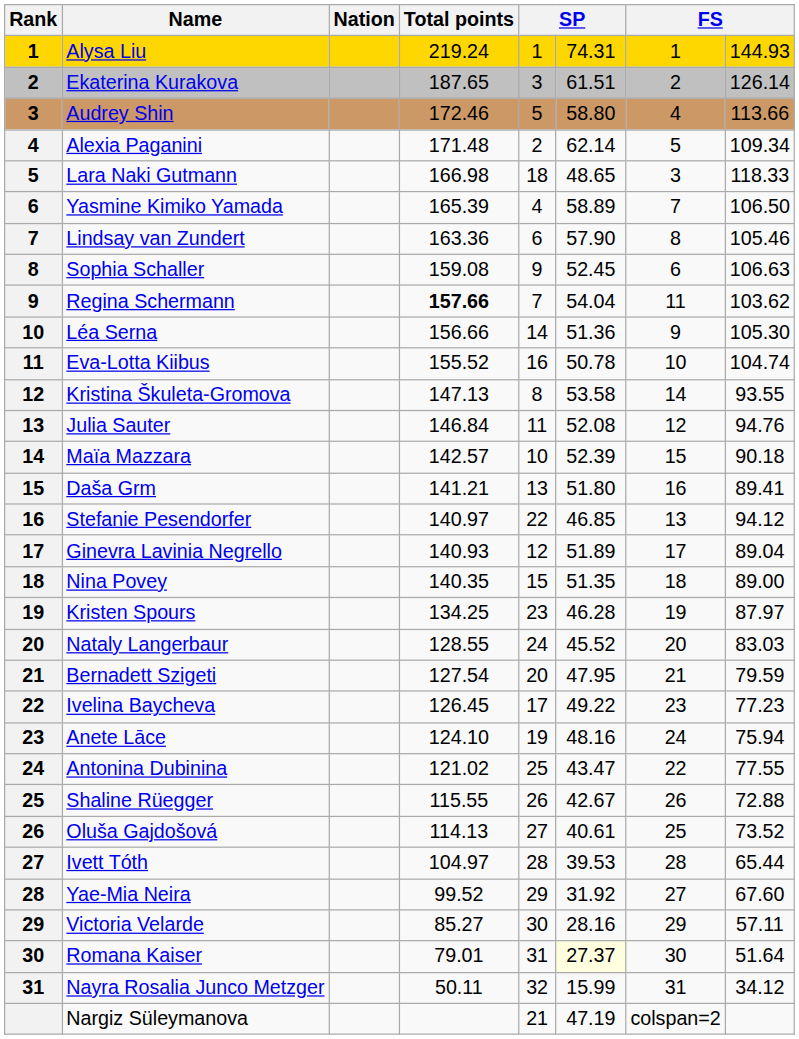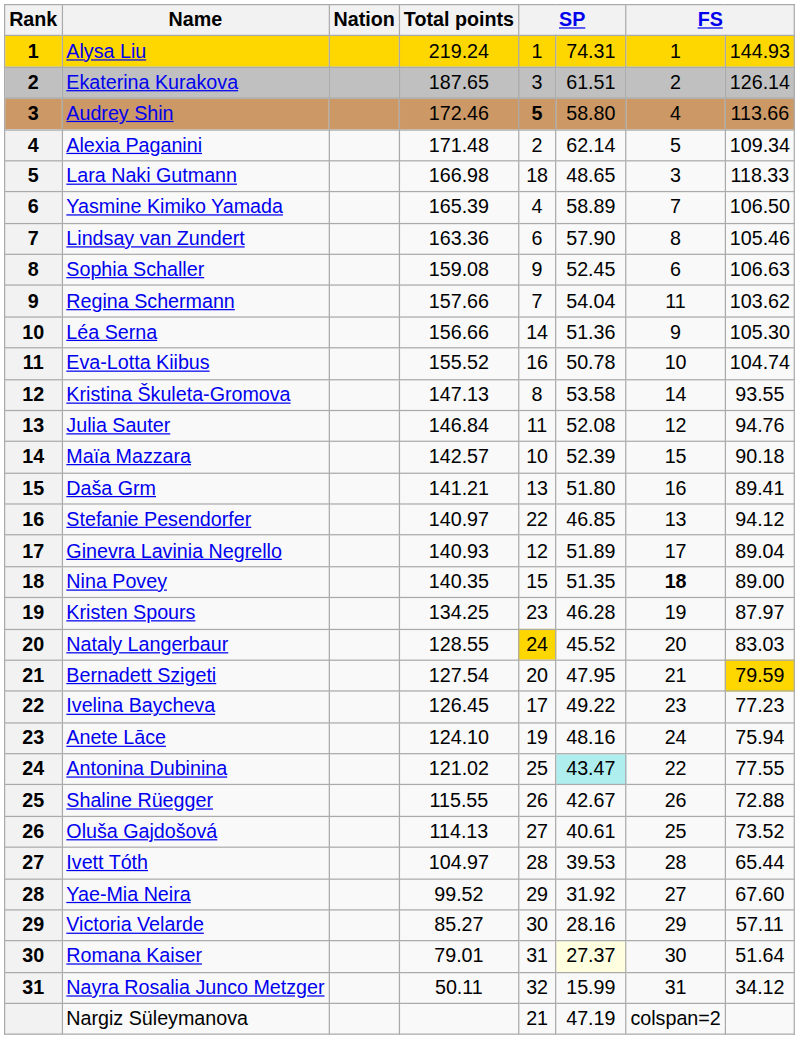Audrey Shin | column 5: normal -> bold
Regina Schermann | Total points: bold -> normal
Nina Povey | column 7: normal -> bold
Nataly Langerbaur | column 5: no background -> gold background
Bernadett Szigeti | column 8: no background -> gold background
Antonina Dubinina | column 6: no background -> paleturquoise background
